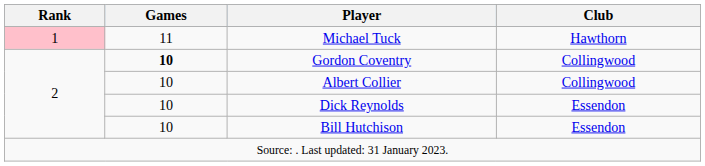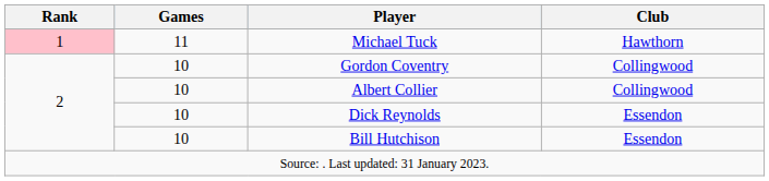Gordon Coventry | Games: bold -> normal
